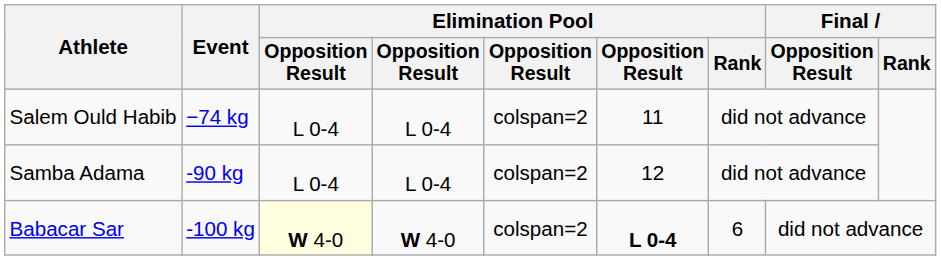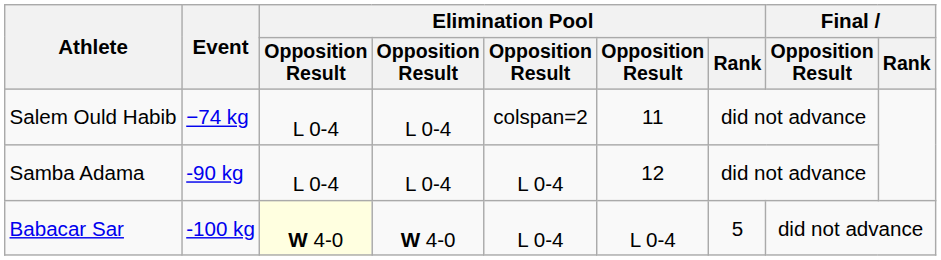Samba Adama | column 5: colspan=2 -> L 0-4
Babacar Sar | column 5: colspan=2 -> L 0-4
Babacar Sar | column 6: bold -> normal
Babacar Sar | Elimination Pool / Rank: 6 -> 5
